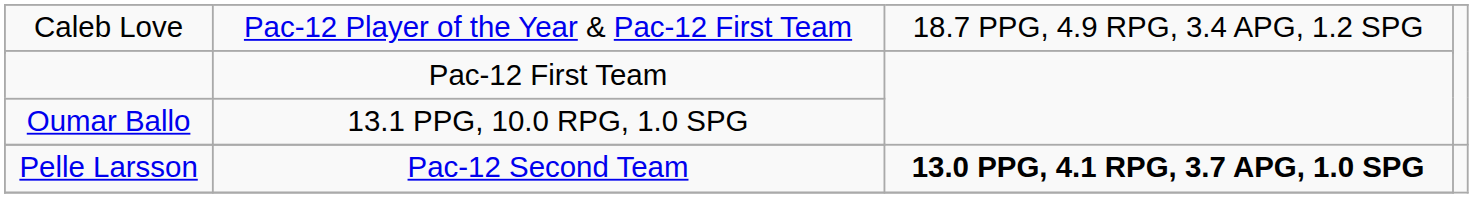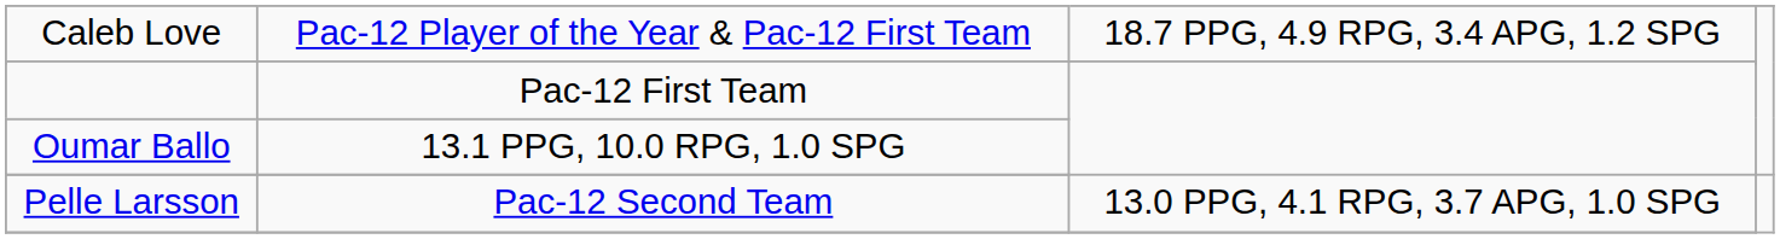Pelle Larsson | column 3: bold -> normal
